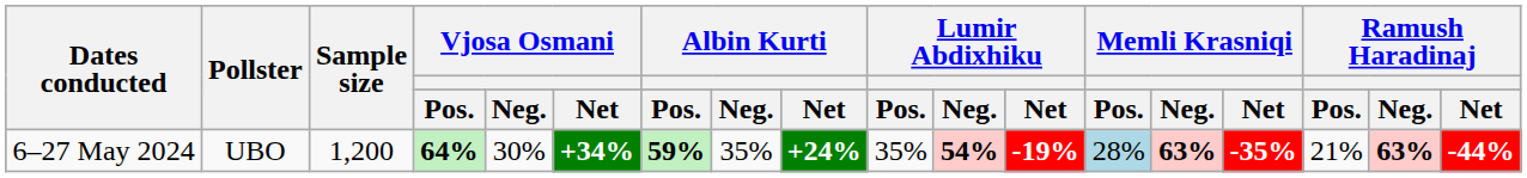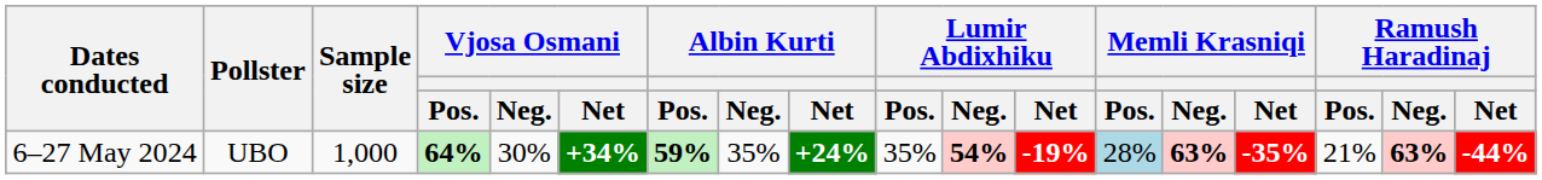6–27 May 2024 | Sample size: 1,200 -> 1,000
